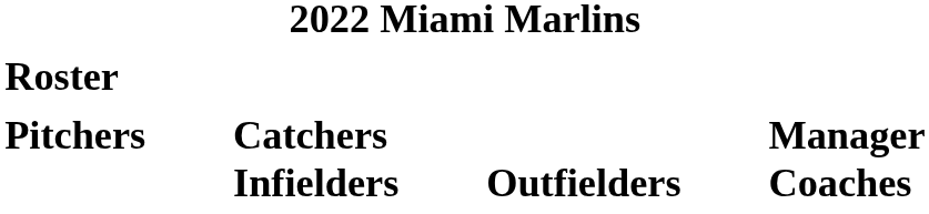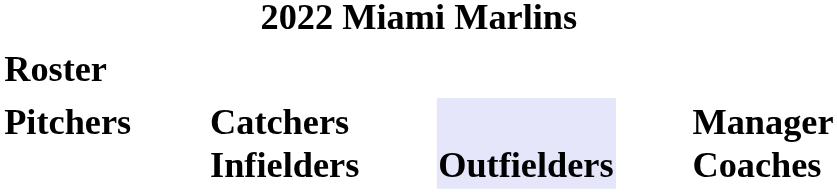Pitchers | column 3: no background -> lavender background
